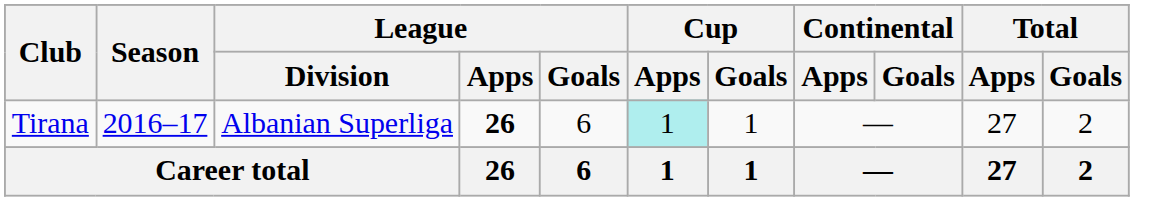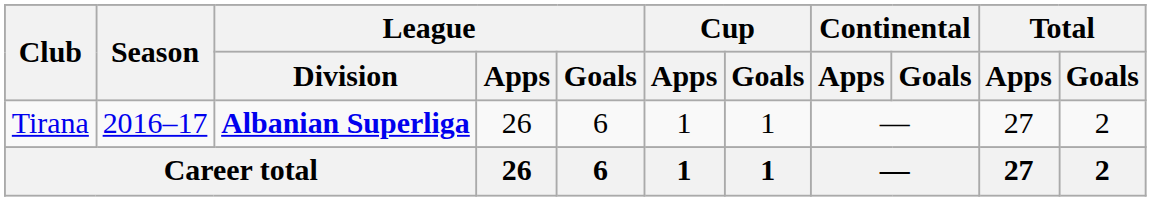Tirana | League / Division: normal -> bold
Tirana | League / Apps: bold -> normal
Tirana | Cup / Apps: paleturquoise background -> no background
